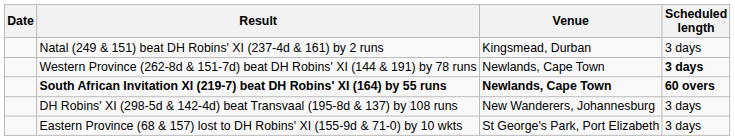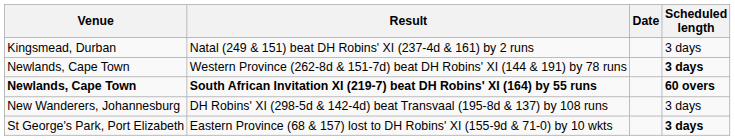columns swapped: Date <-> Venue
row 6 | Scheduled length: normal -> bold
